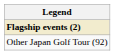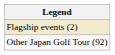row 2 | column 1: bold -> normal
